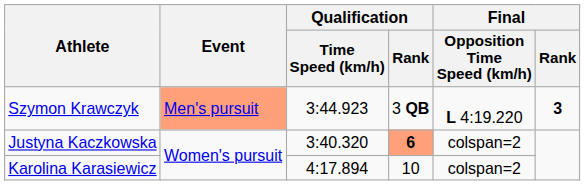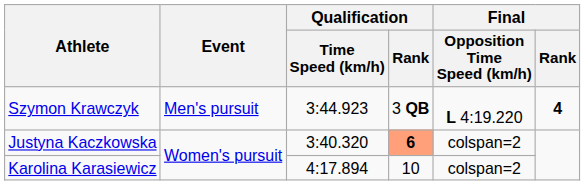Szymon Krawczyk | Event: lightsalmon background -> no background
Szymon Krawczyk | Final / Rank: 3 -> 4
